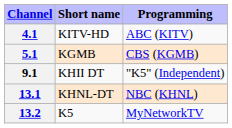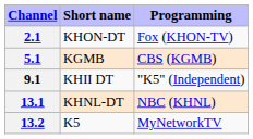+ row: 2.1 | KHON-DT | Fox (KHON-TV)
- row: 4.1 | KITV-HD | ABC (KITV)
